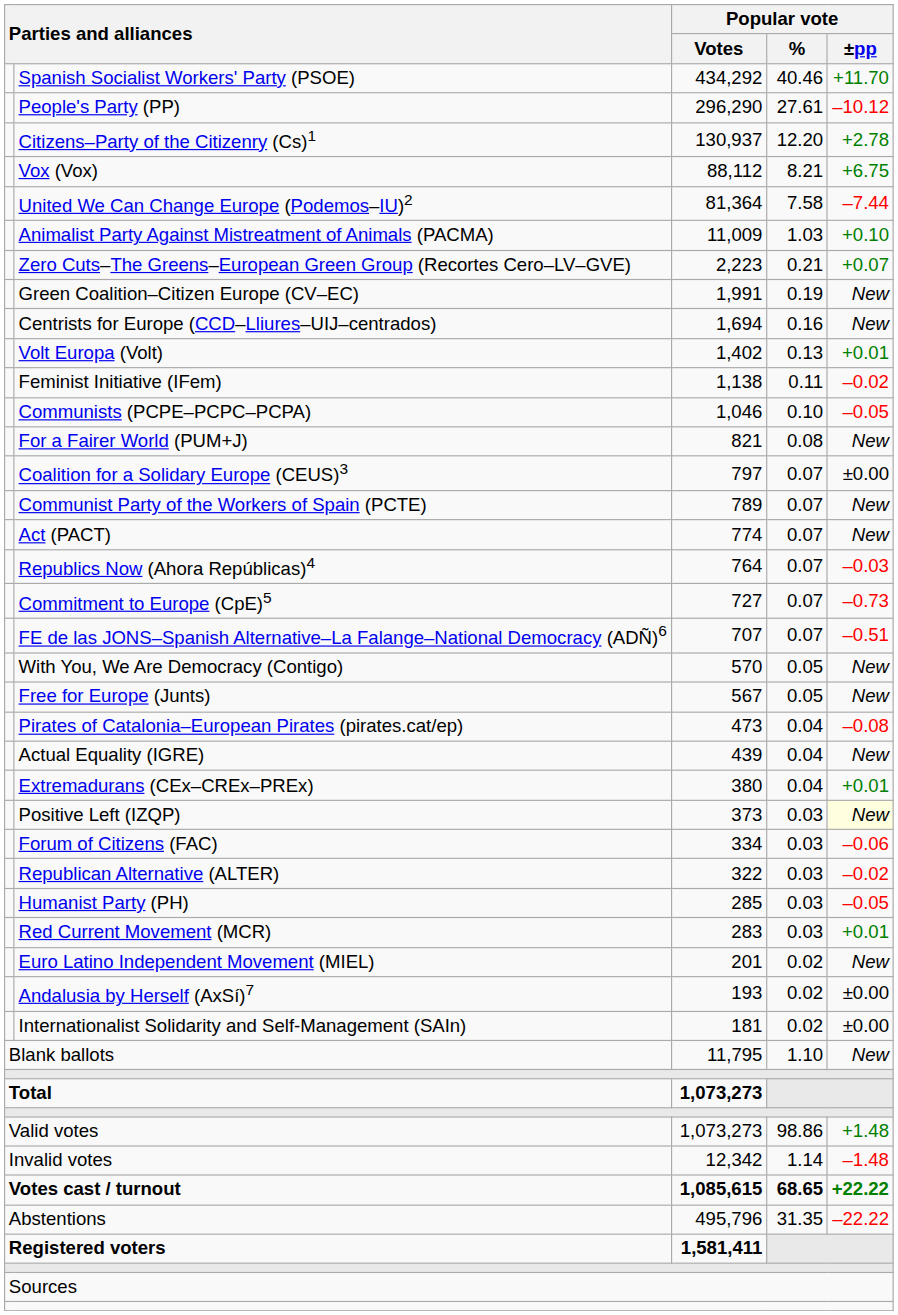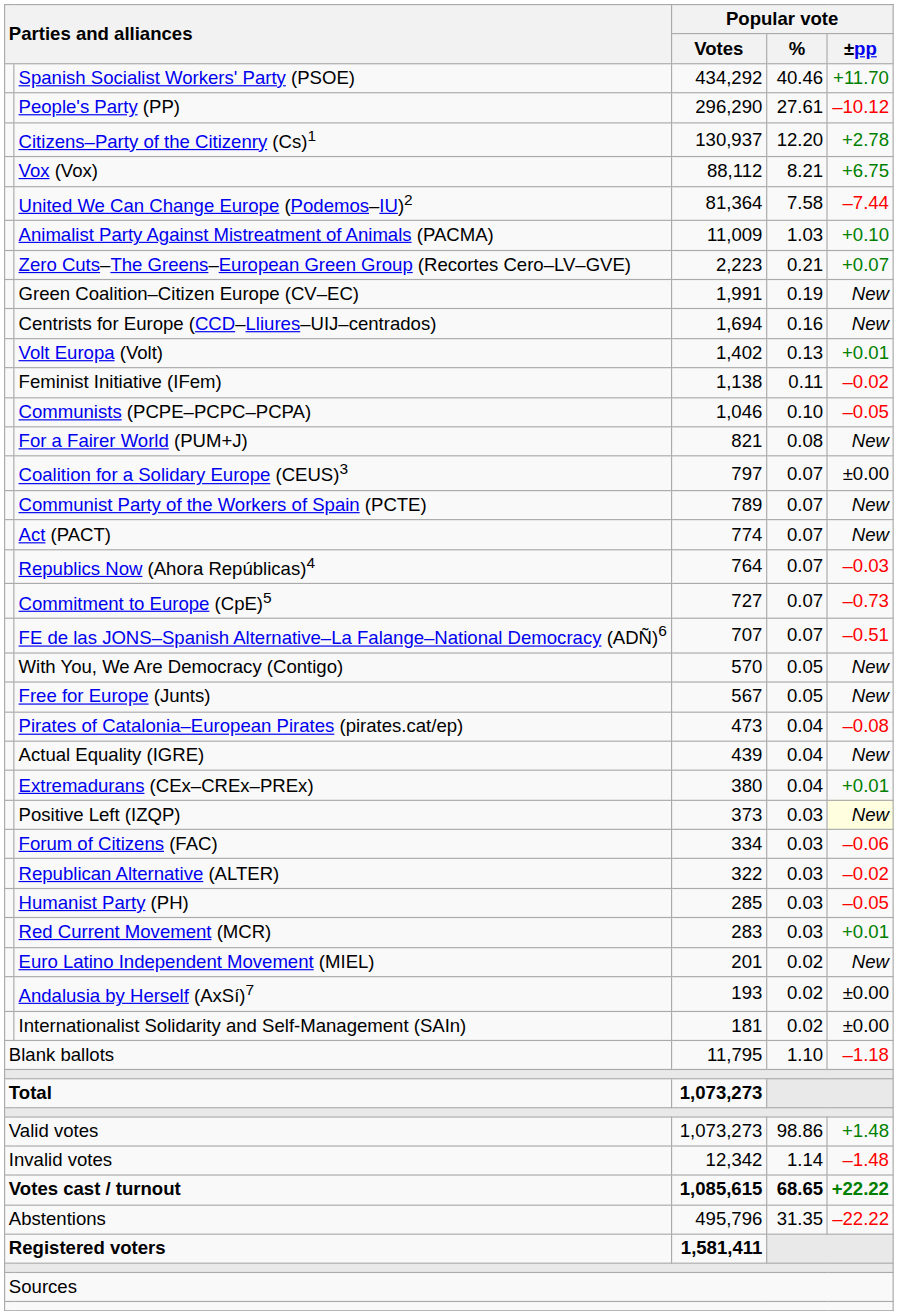Blank ballots | Popular vote / ±pp: New -> –1.18
